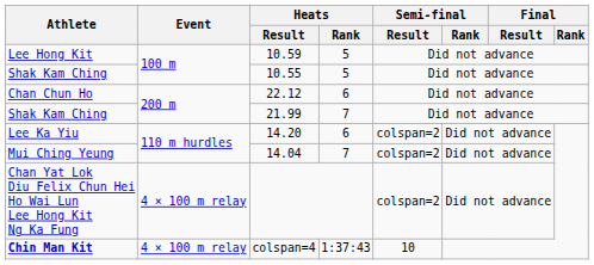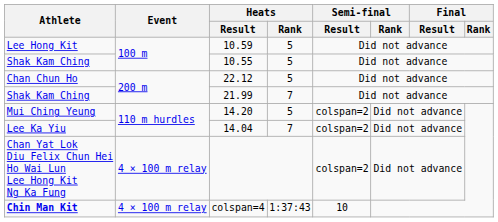22.12 | Heats / Rank: 6 -> 5
14.20 | Athlete: Lee Ka Yiu -> Mui Ching Yeung
14.20 | Heats / Rank: 6 -> 5
14.04 | Athlete: Mui Ching Yeung -> Lee Ka Yiu
